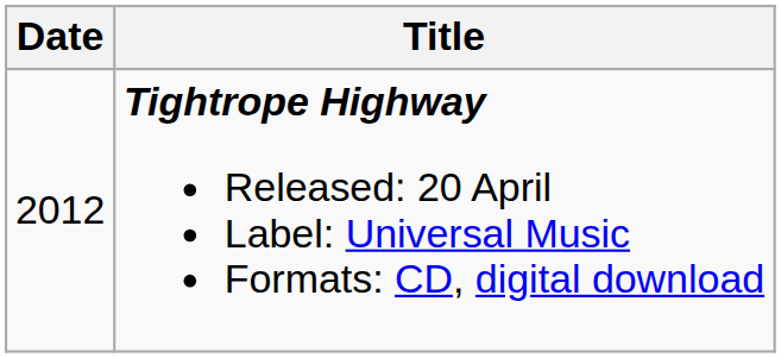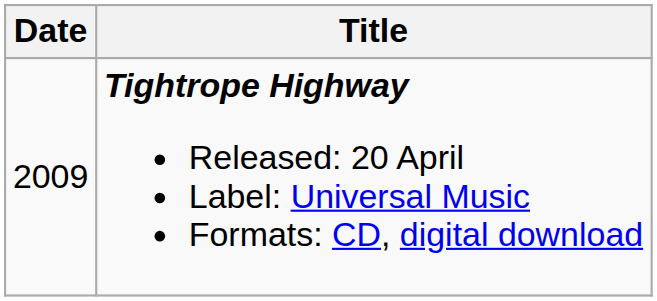row 2 | Date: 2012 -> 2009
